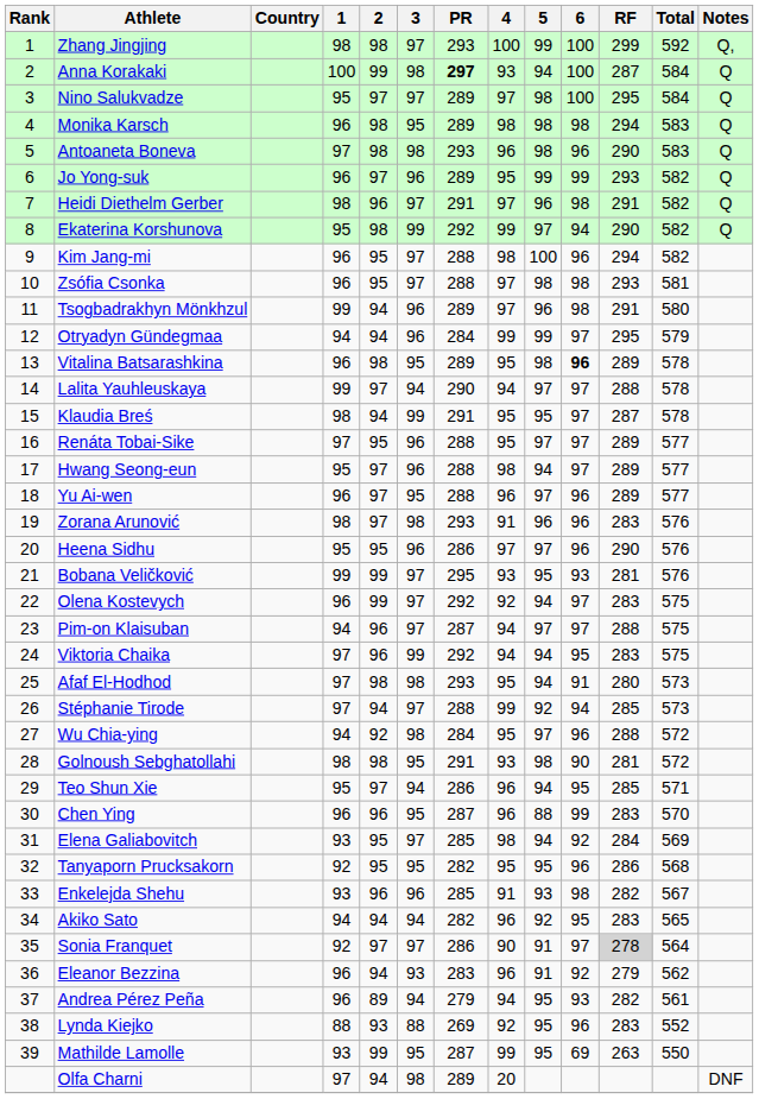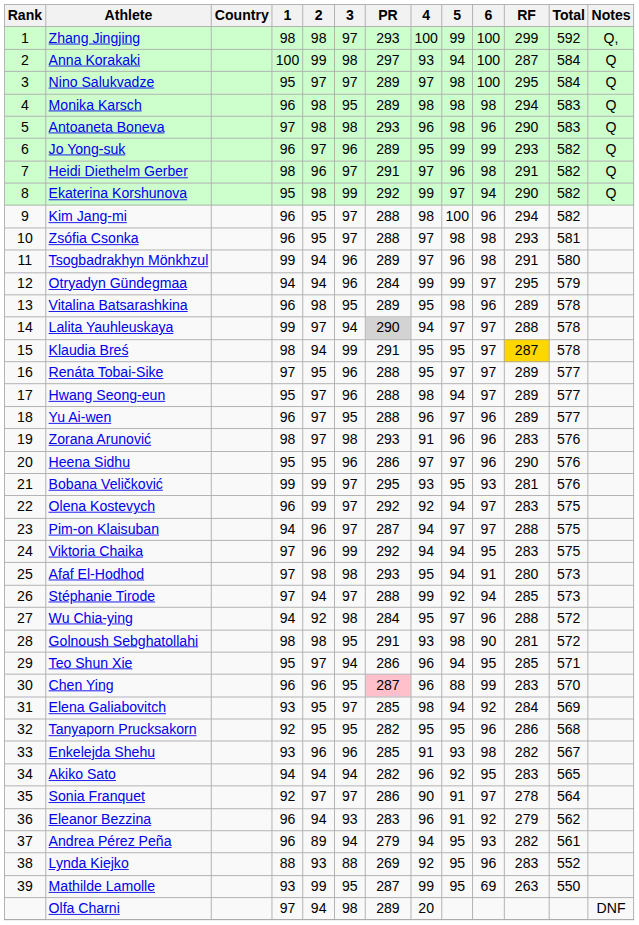Anna Korakaki | PR: bold -> normal
Vitalina Batsarashkina | 6: bold -> normal
Lalita Yauhleuskaya | PR: no background -> lightgrey background
Klaudia Breś | RF: no background -> gold background
Chen Ying | PR: no background -> pink background
Sonia Franquet | RF: lightgrey background -> no background
